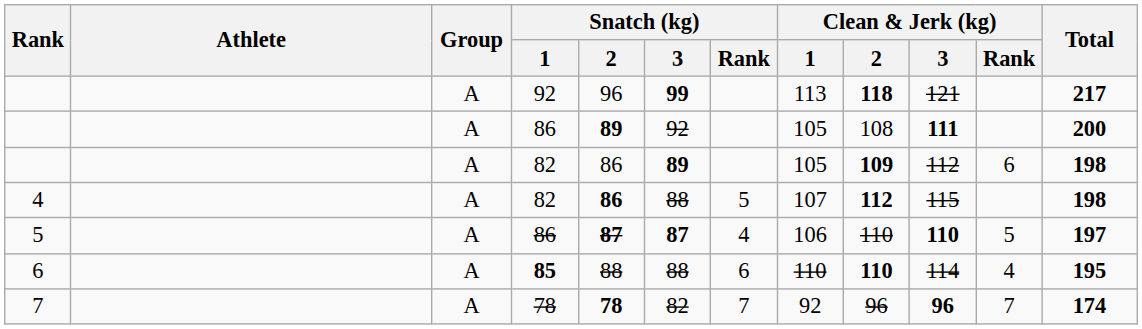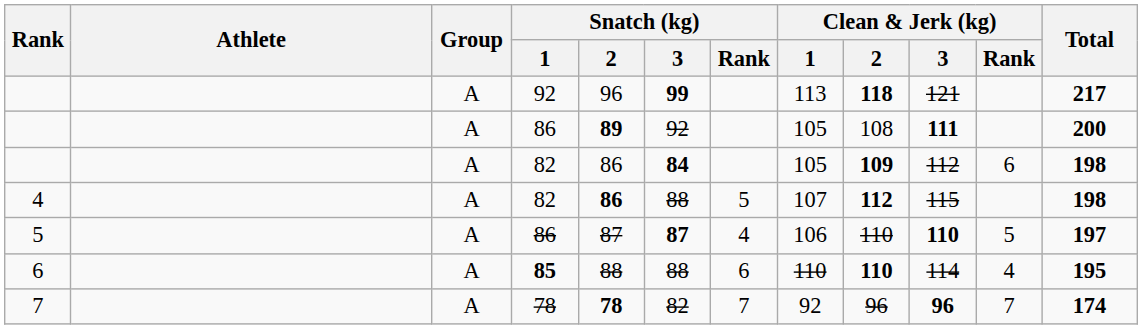row 5 | Snatch (kg) / 3: 89 -> 84
row 7 | Snatch (kg) / 2: bold -> normal
